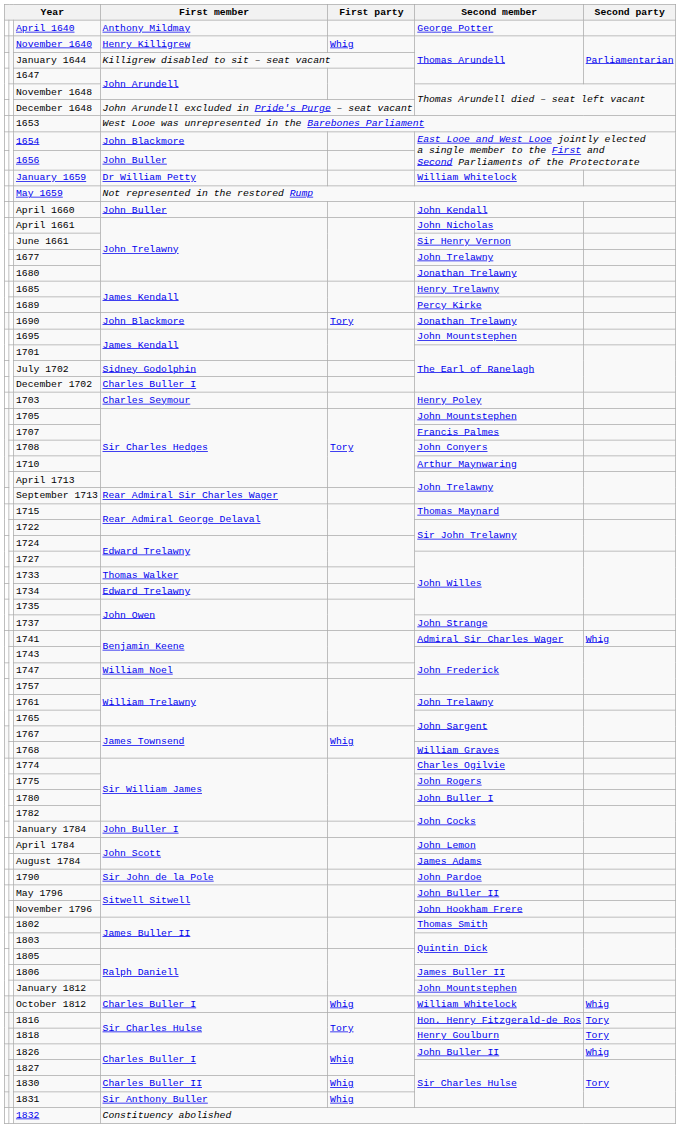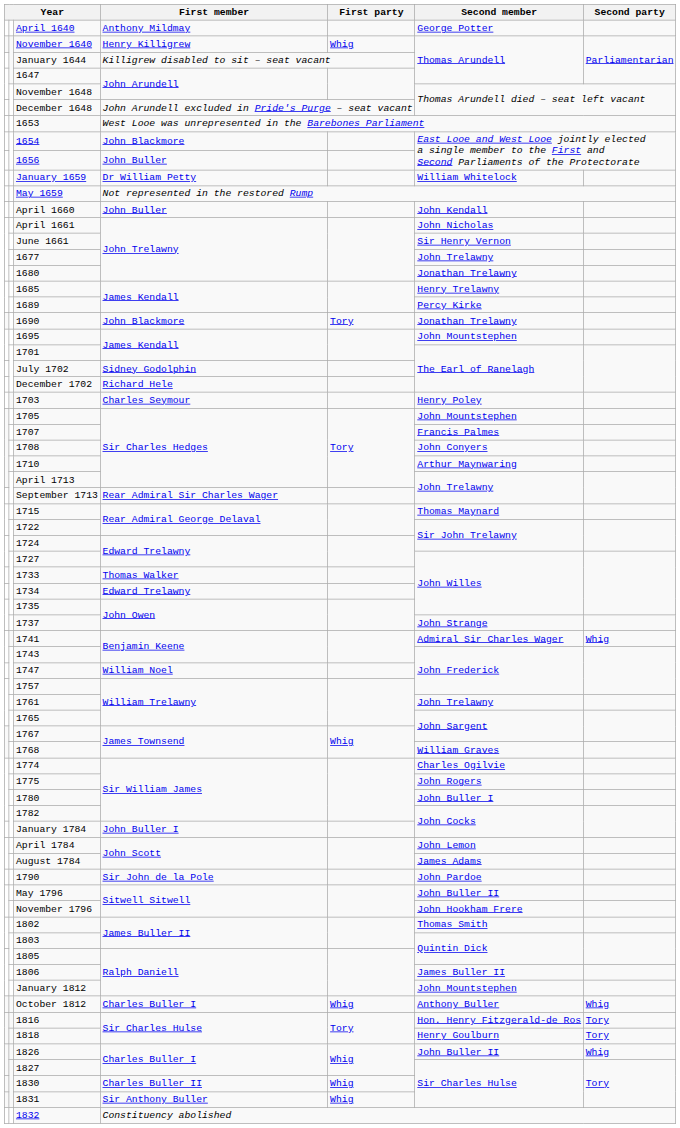December 1702 | First member: Charles Buller I -> Richard Hele
October 1812 | Second member: William Whitelock -> Anthony Buller
